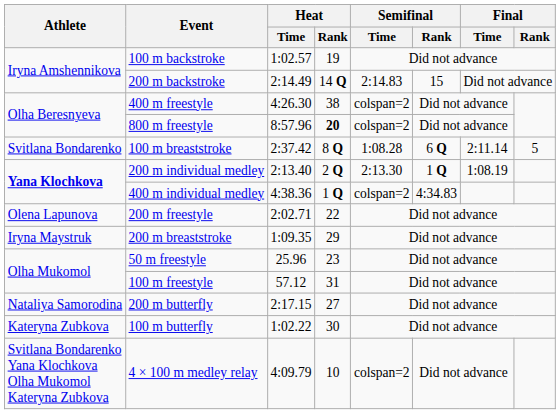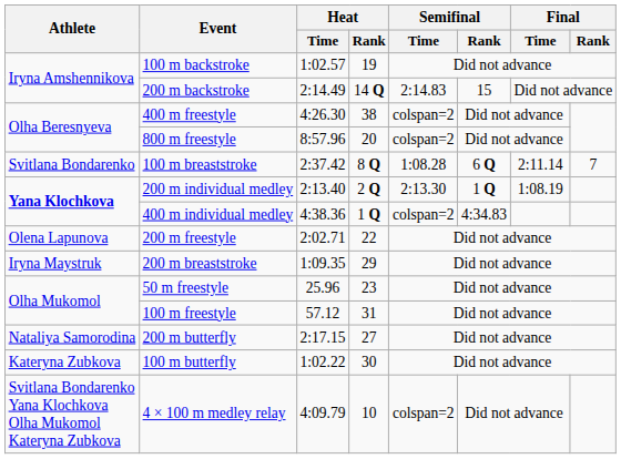800 m freestyle | Heat / Rank: bold -> normal
100 m breaststroke | Final / Rank: 5 -> 7
